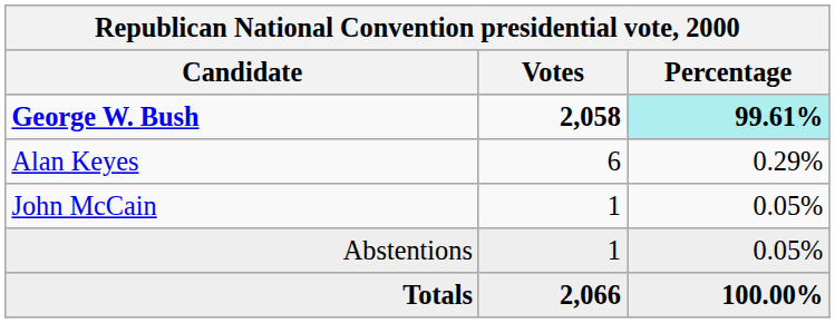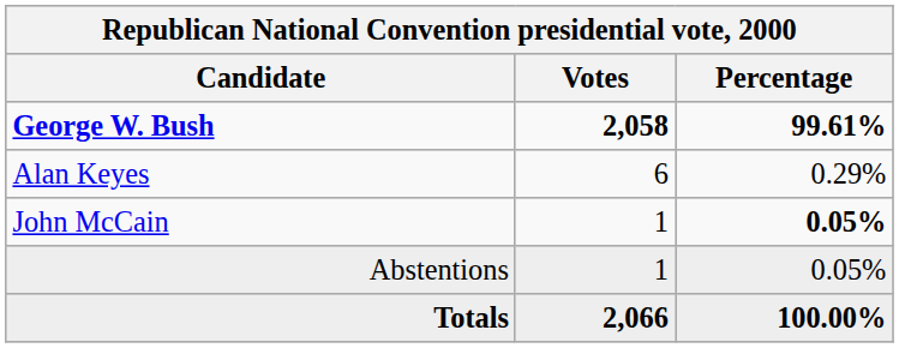George W. Bush | Percentage: paleturquoise background -> no background
John McCain | Percentage: normal -> bold
